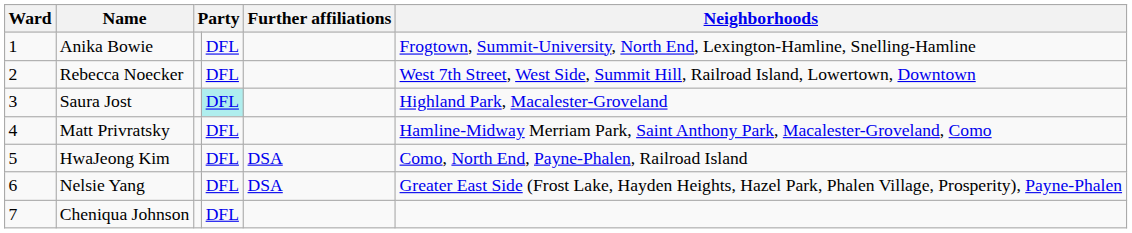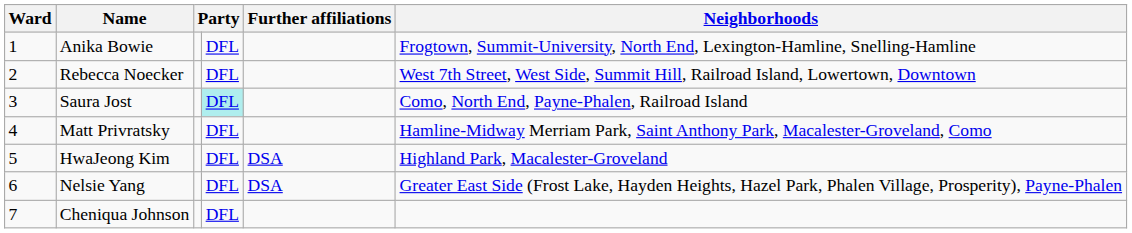Saura Jost | Neighborhoods: Highland Park, Macalester-Groveland -> Como, North End, Payne-Phalen, Railroad Island
HwaJeong Kim | Neighborhoods: Como, North End, Payne-Phalen, Railroad Island -> Highland Park, Macalester-Groveland
